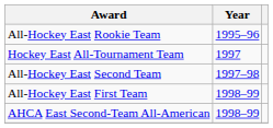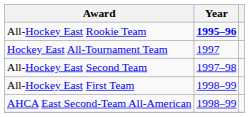row 2 | Year: normal -> bold
